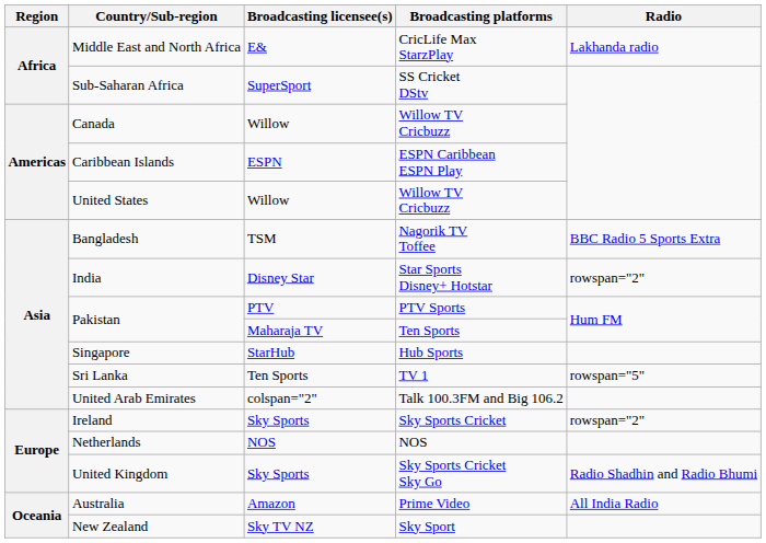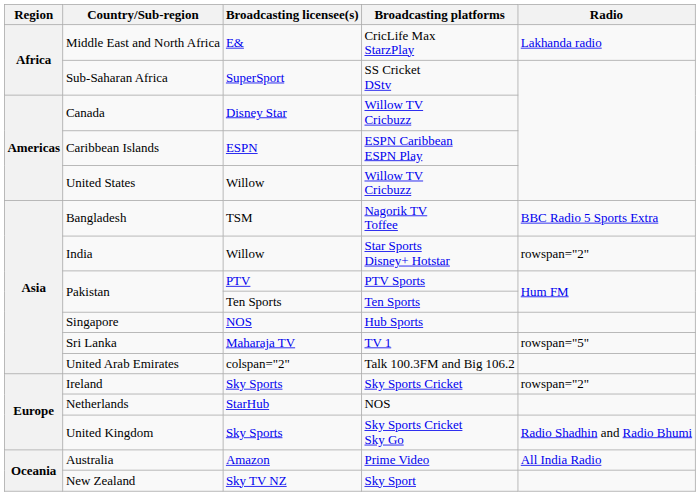Canada | Broadcasting licensee(s): Willow -> Disney Star
India | Broadcasting licensee(s): Disney Star -> Willow
Pakistan / Ten Sports | Broadcasting licensee(s): Maharaja TV -> Ten Sports
Singapore | Broadcasting licensee(s): StarHub -> NOS
Sri Lanka | Broadcasting licensee(s): Ten Sports -> Maharaja TV
Netherlands | Broadcasting licensee(s): NOS -> StarHub
